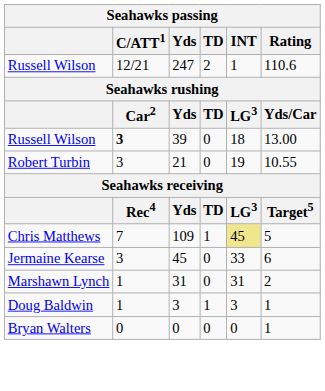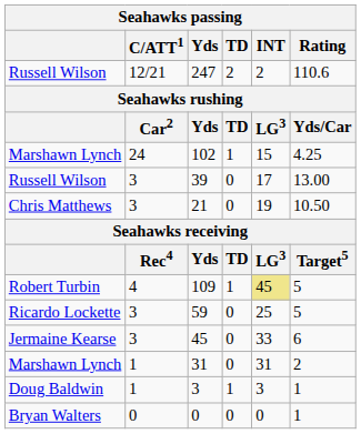247 | INT: 1 -> 2
+ row: Marshawn Lynch | 24 | 102 | 1 | 15 | 4.25
39 | C/ATT1: bold -> normal
39 | INT: 18 -> 17
21 | column 1: Robert Turbin -> Chris Matthews
21 | Rating: 10.55 -> 10.50
109 | column 1: Chris Matthews -> Robert Turbin
109 | C/ATT1: 7 -> 4
+ row: Ricardo Lockette | 3 | 59 | 0 | 25 | 5
